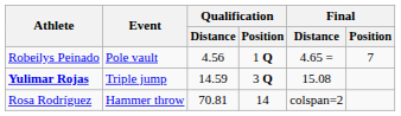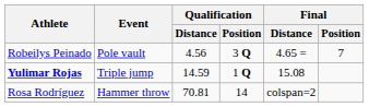Robeilys Peinado | Qualification / Position: 1 Q -> 3 Q
Yulimar Rojas | Qualification / Position: 3 Q -> 1 Q
